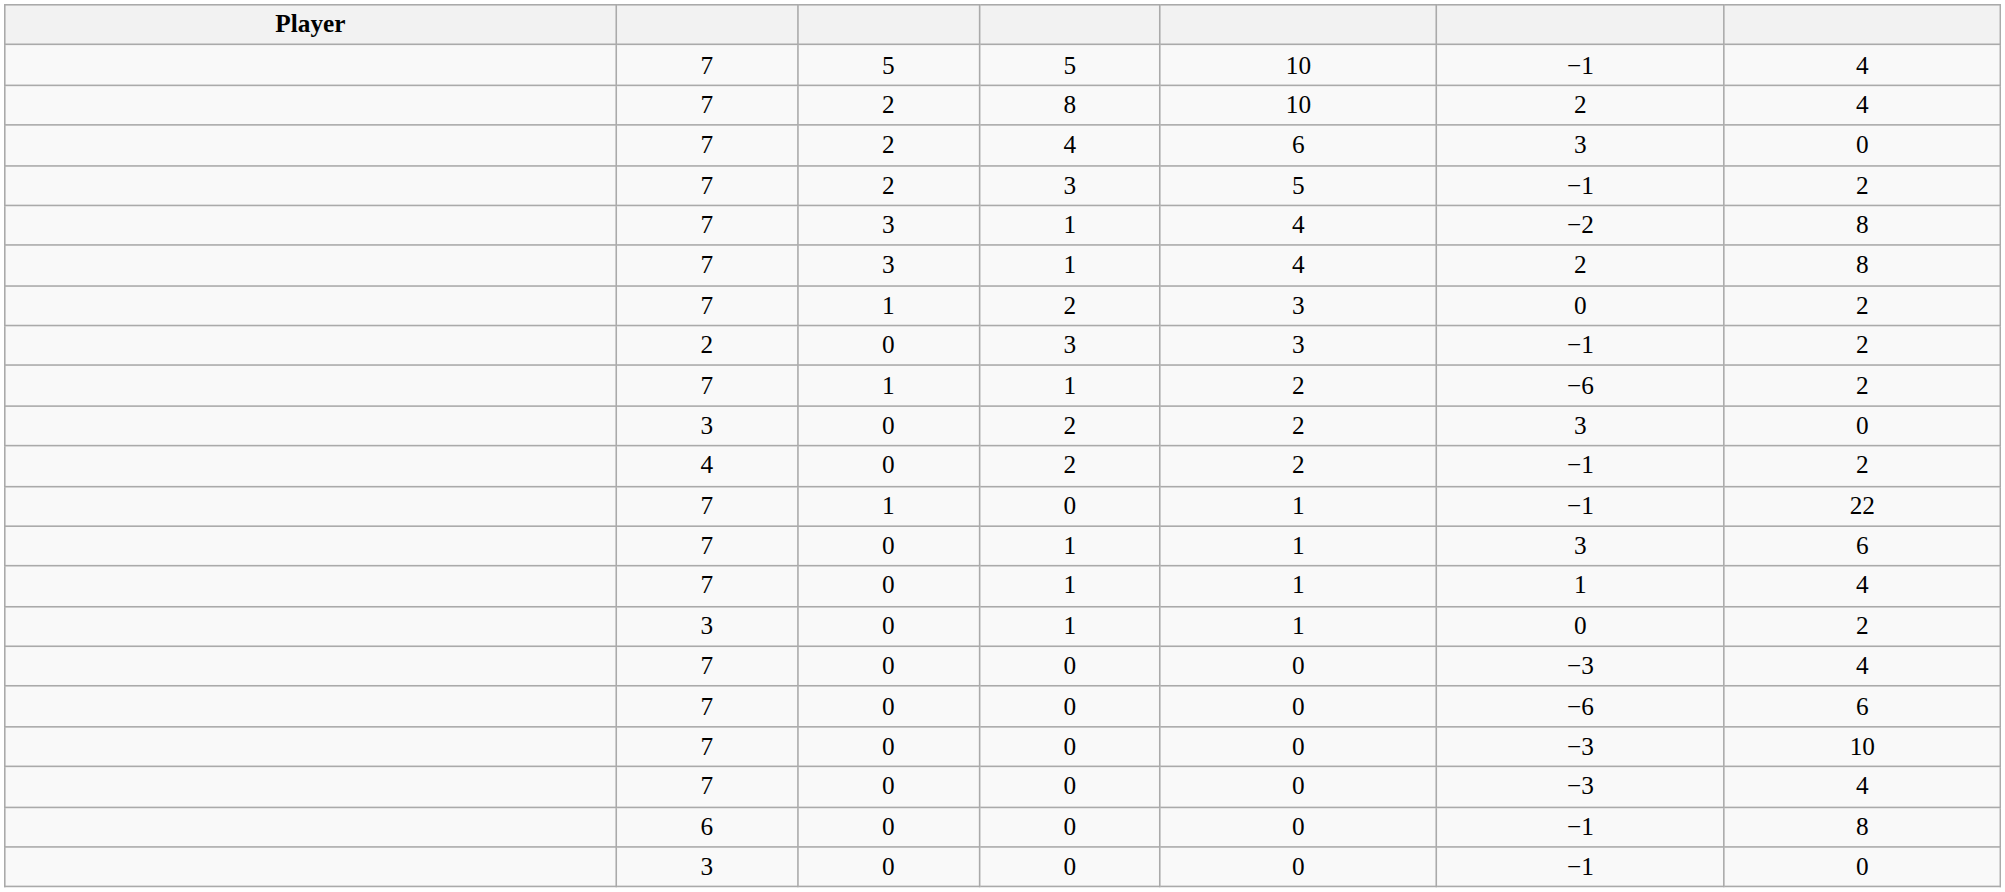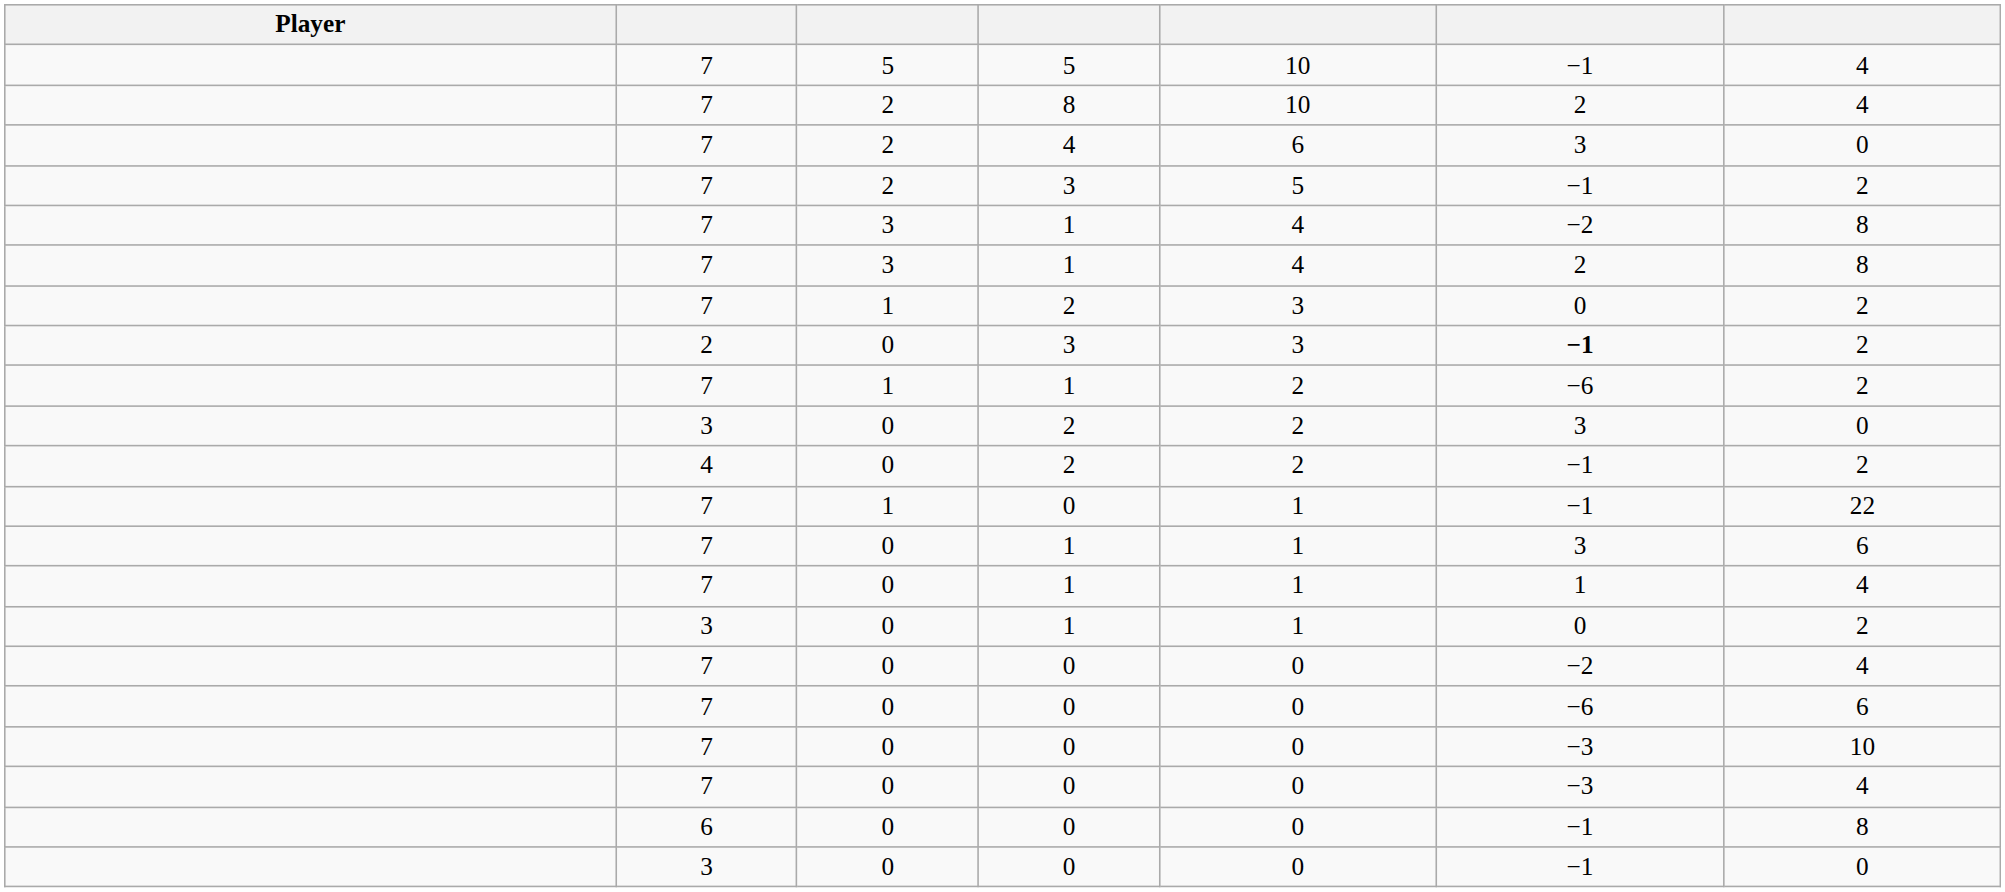row 9 | column 6: normal -> bold
row 17 | column 6: −3 -> −2
